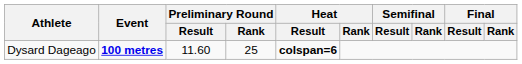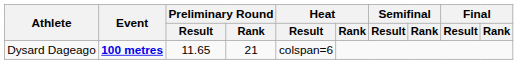Dysard Dageago | Preliminary Round / Result: 11.60 -> 11.65
Dysard Dageago | Preliminary Round / Rank: 25 -> 21
Dysard Dageago | Heat / Result: bold -> normal
